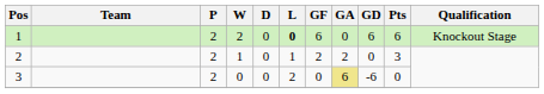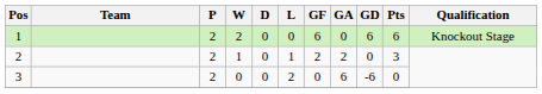row 2 | L: bold -> normal
row 4 | GA: khaki background -> no background
